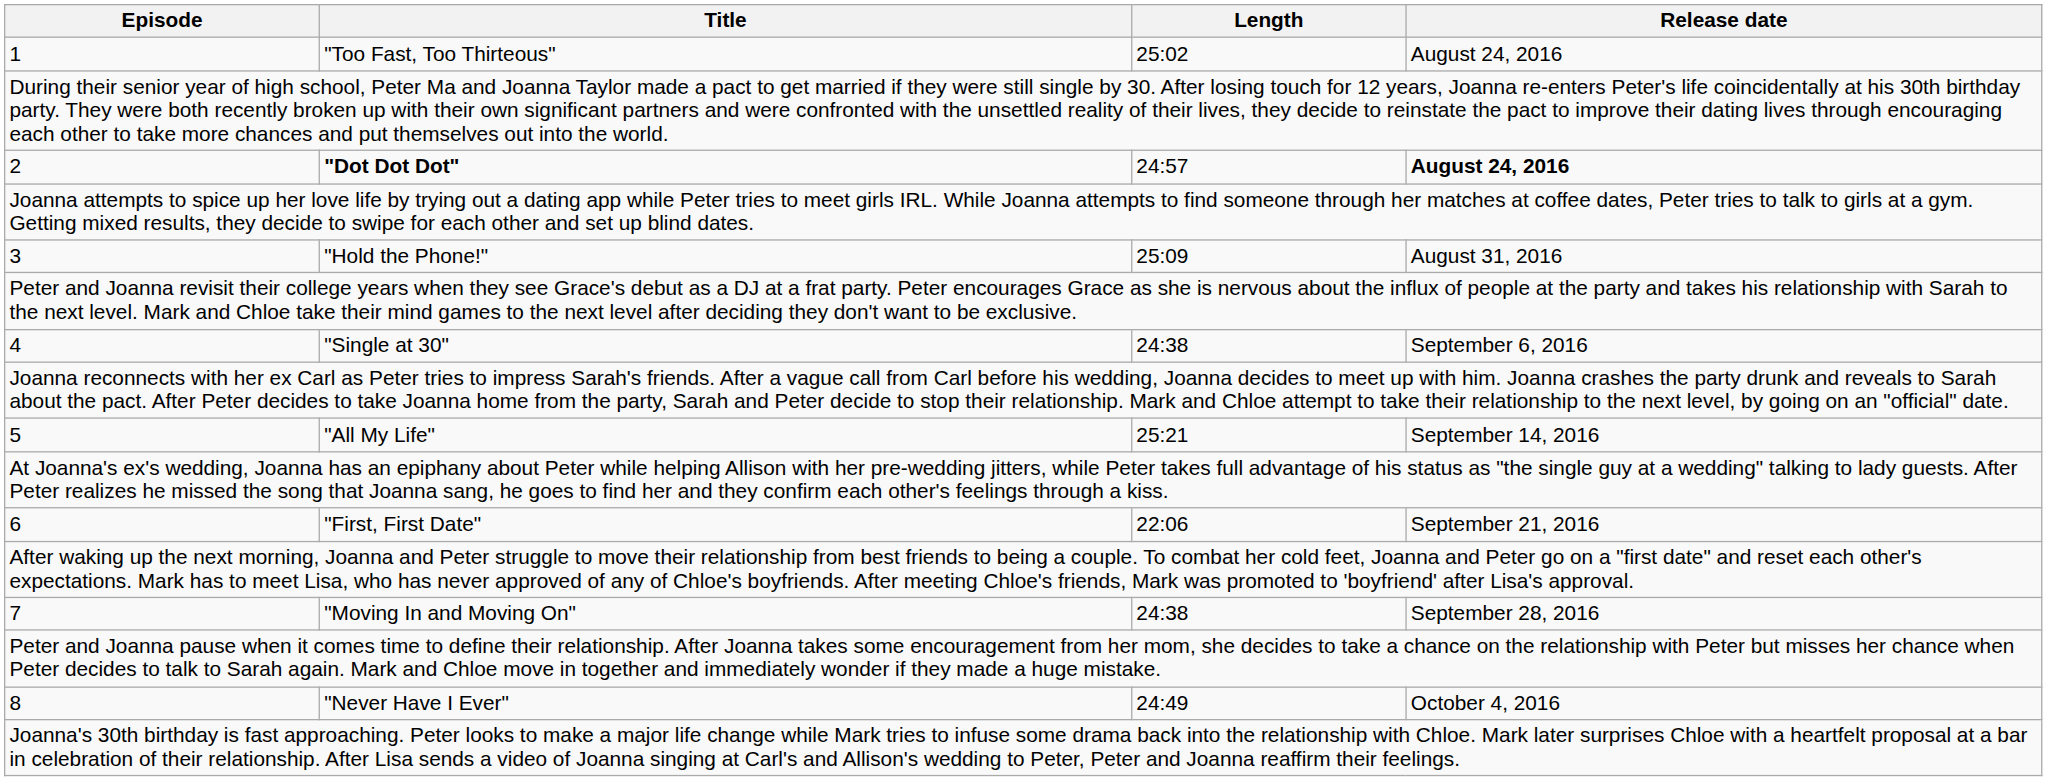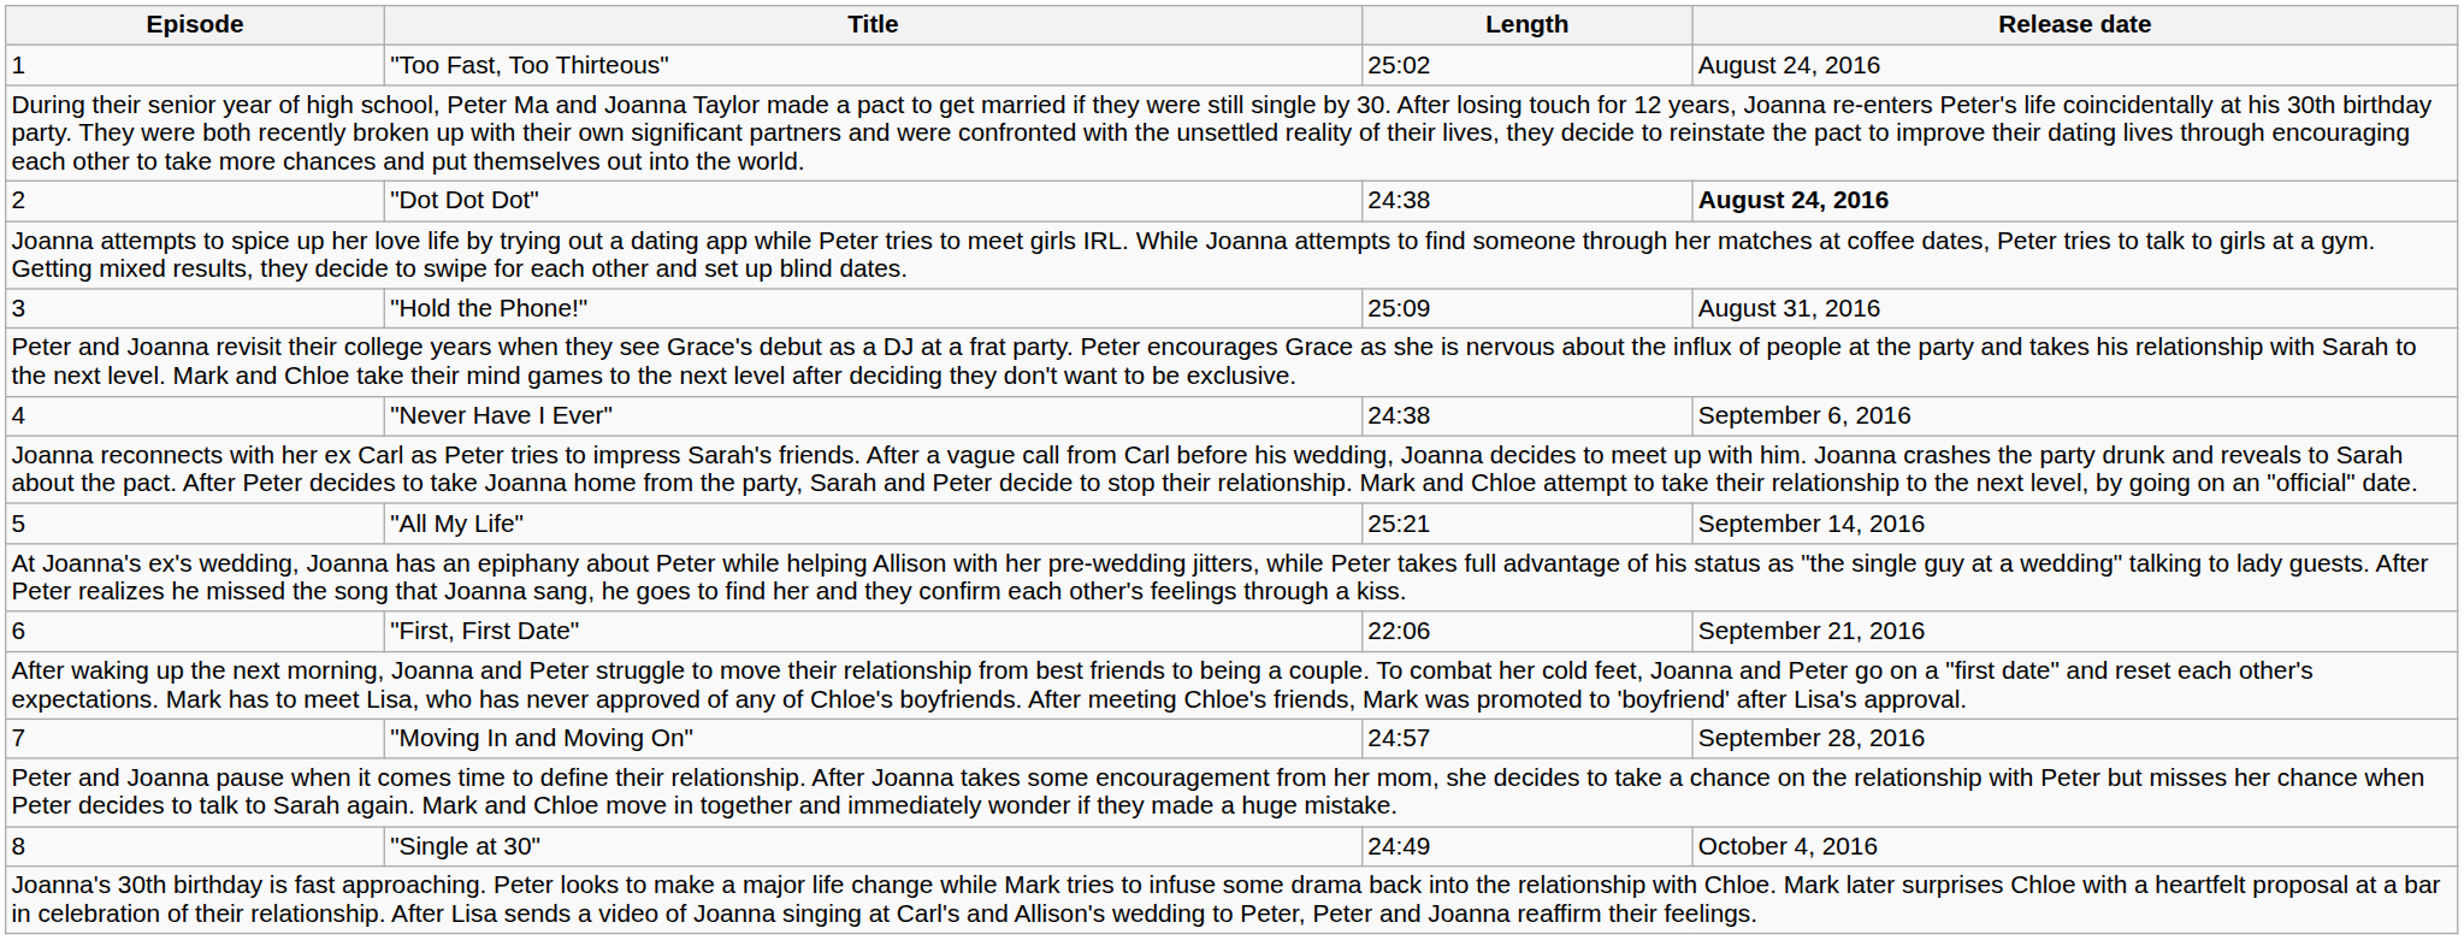2 | Title: bold -> normal
2 | Length: 24:57 -> 24:38
4 | Title: "Single at 30" -> "Never Have I Ever"
7 | Length: 24:38 -> 24:57
8 | Title: "Never Have I Ever" -> "Single at 30"
